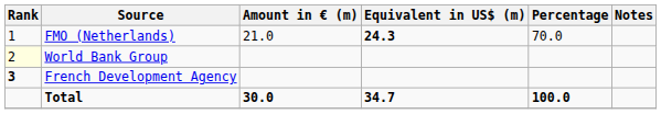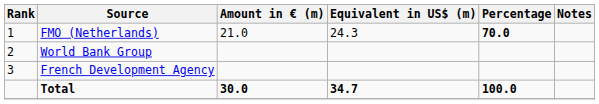FMO (Netherlands) | Equivalent in US$ (m): bold -> normal
FMO (Netherlands) | Percentage: normal -> bold
World Bank Group | Rank: lightyellow background -> no background
French Development Agency | Rank: bold -> normal
